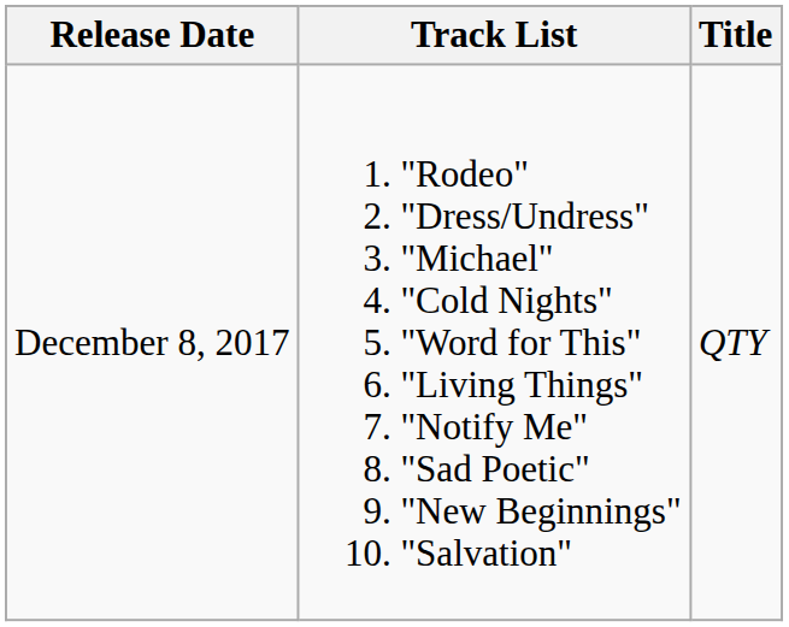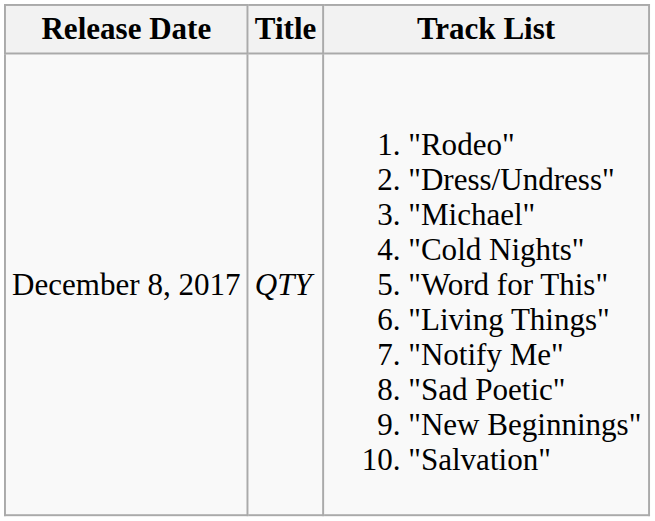columns swapped: Title <-> Track List
